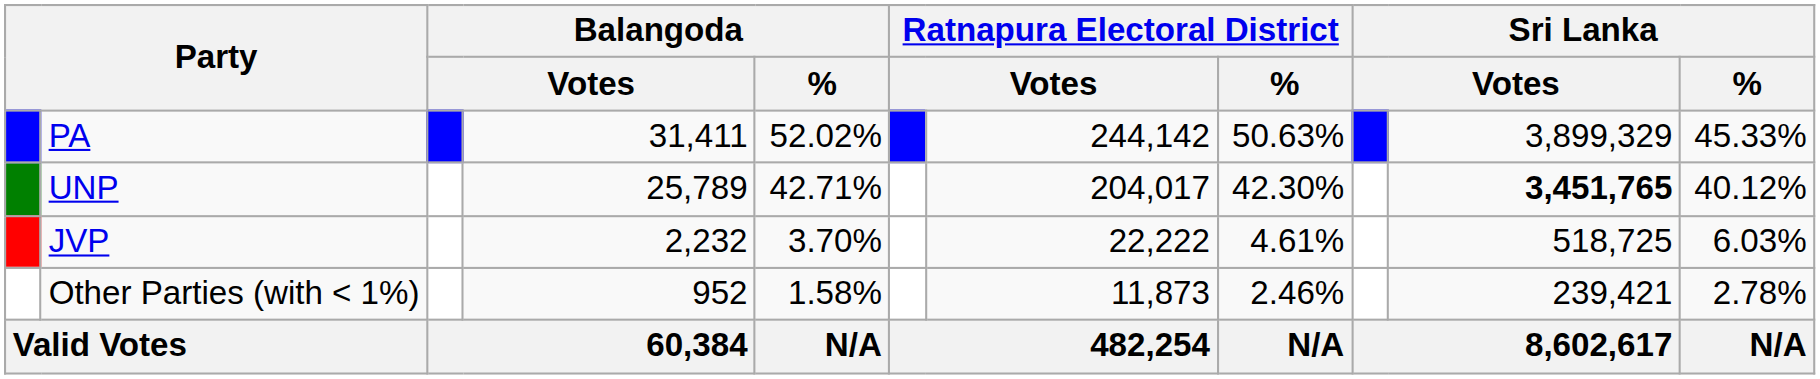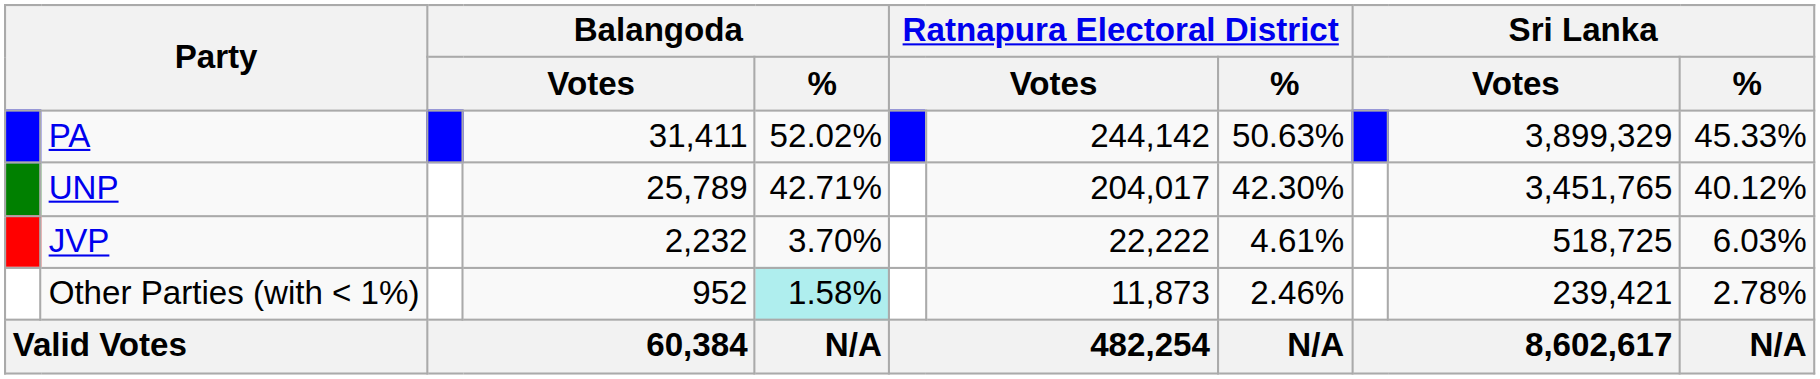UNP | column 10: bold -> normal
Other Parties (with < 1%) | Balangoda / %: no background -> paleturquoise background
